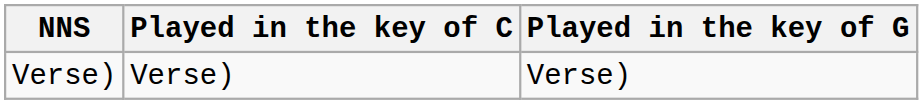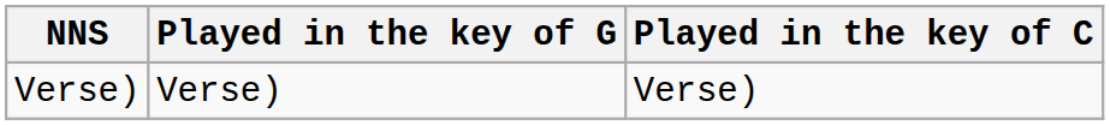columns swapped: Played in the key of C <-> Played in the key of G
